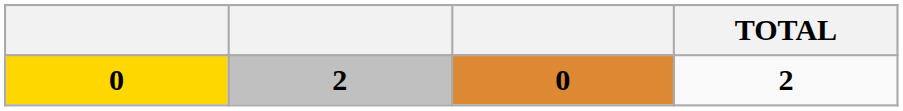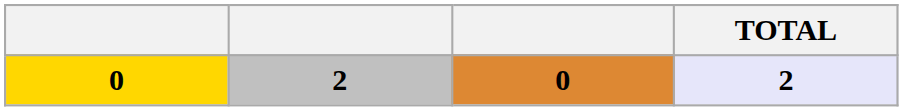row 2 | TOTAL: no background -> lavender background
